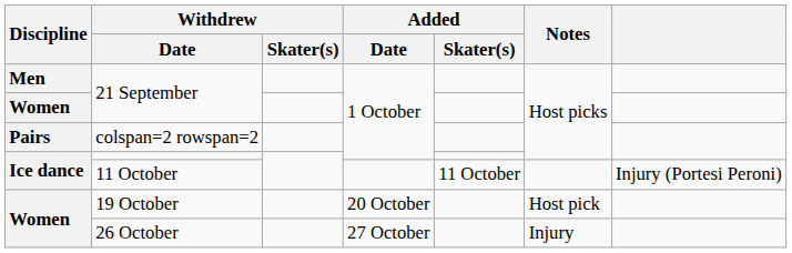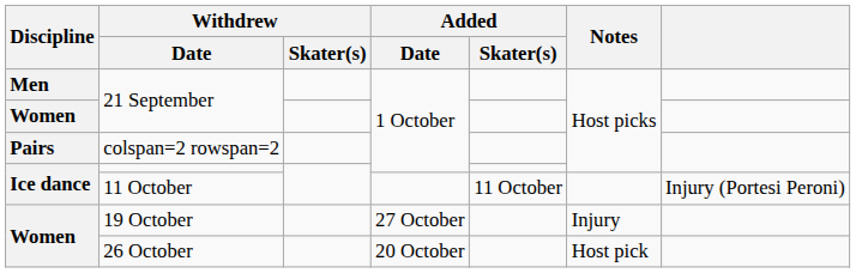19 October | Added / Date: 20 October -> 27 October
19 October | Notes: Host pick -> Injury
26 October | Added / Date: 27 October -> 20 October
26 October | Notes: Injury -> Host pick
